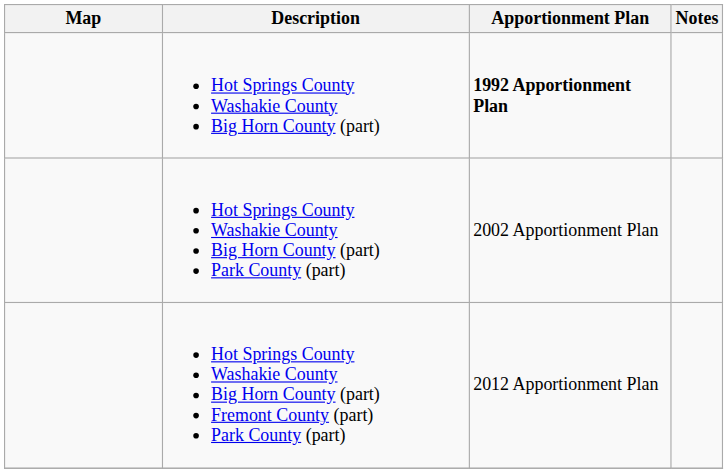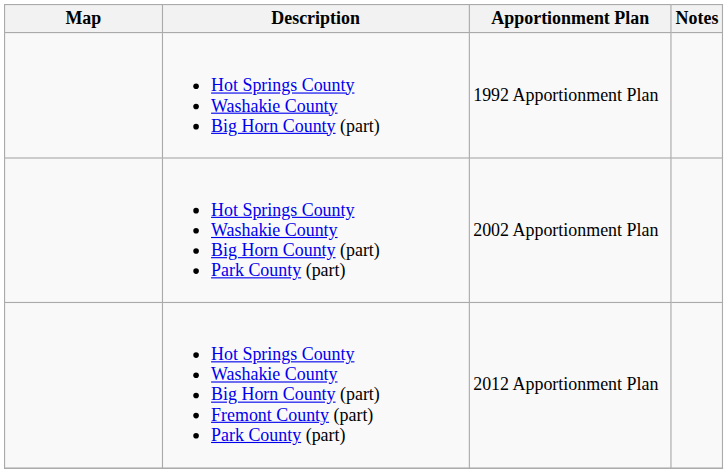Hot Springs County Washakie County Big Horn County (part) | Apportionment Plan: bold -> normal
